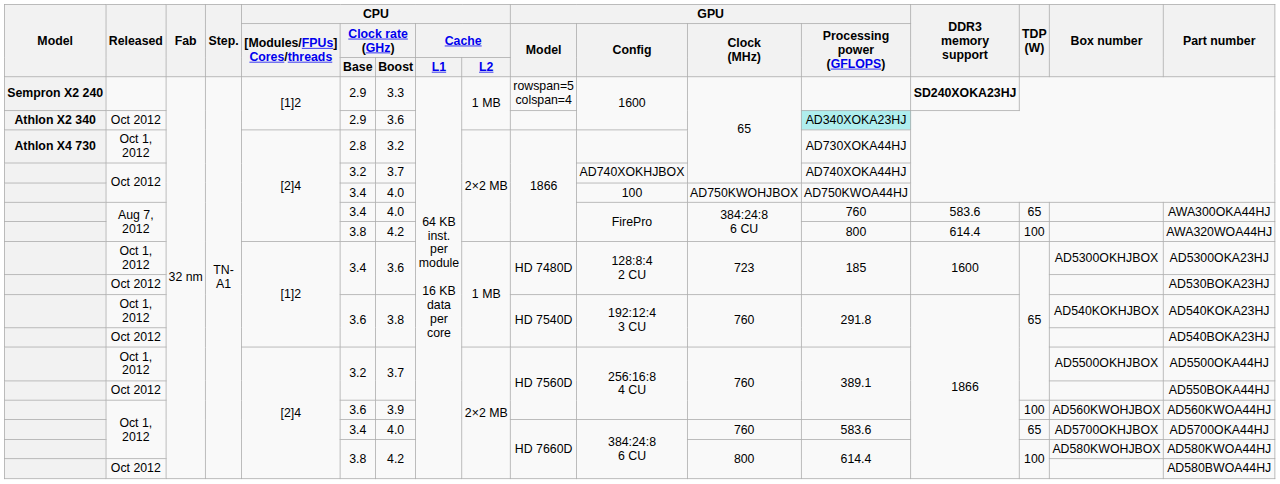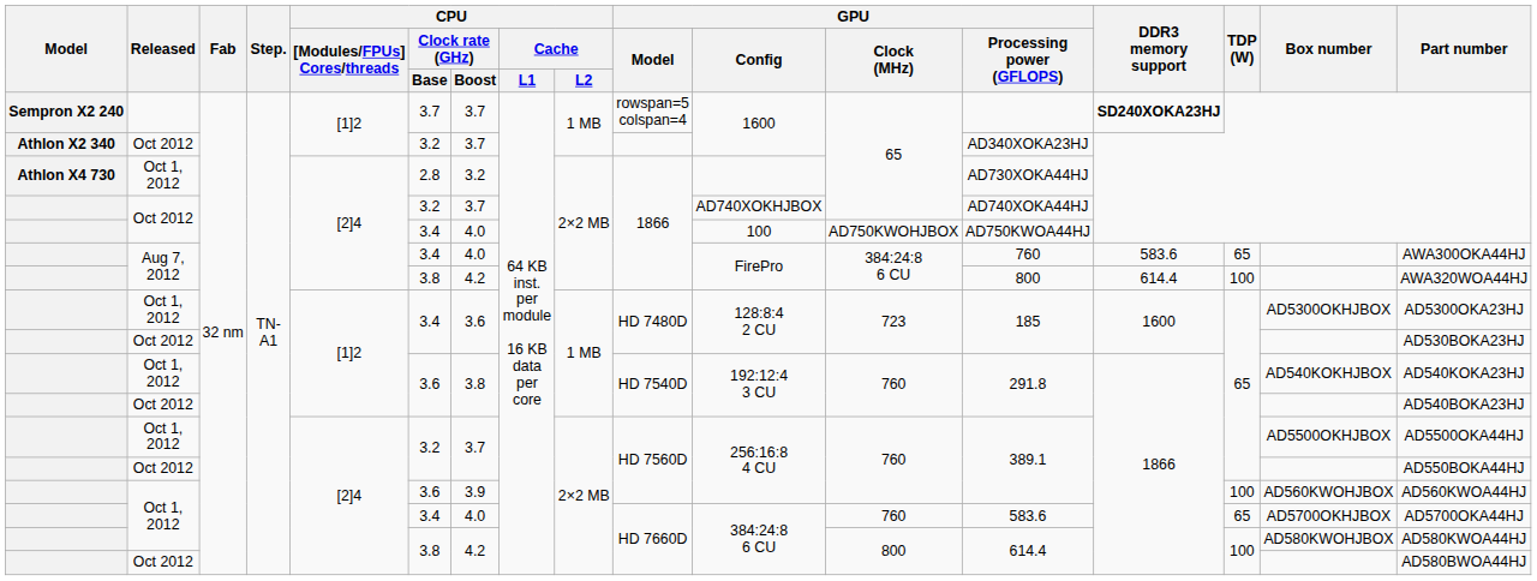Sempron X2 240 | CPU / Clock rate (GHz) / Base: 2.9 -> 3.7
Sempron X2 240 | CPU / Clock rate (GHz) / Boost: 3.3 -> 3.7
Athlon X2 340 | CPU / Clock rate (GHz) / Base: 2.9 -> 3.2
Athlon X2 340 | CPU / Clock rate (GHz) / Boost: 3.6 -> 3.7
Athlon X2 340 | GPU / Processing power (GFLOPS): paleturquoise background -> no background
